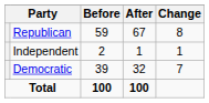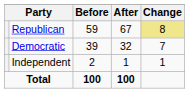Republican | Change: no background -> khaki background
rows swapped: Independent <-> Democratic
